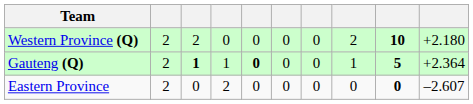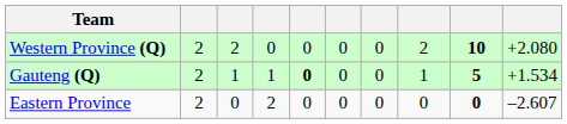Western Province (Q) | column 10: +2.180 -> +2.080
Gauteng (Q) | column 3: bold -> normal
Gauteng (Q) | column 10: +2.364 -> +1.534
